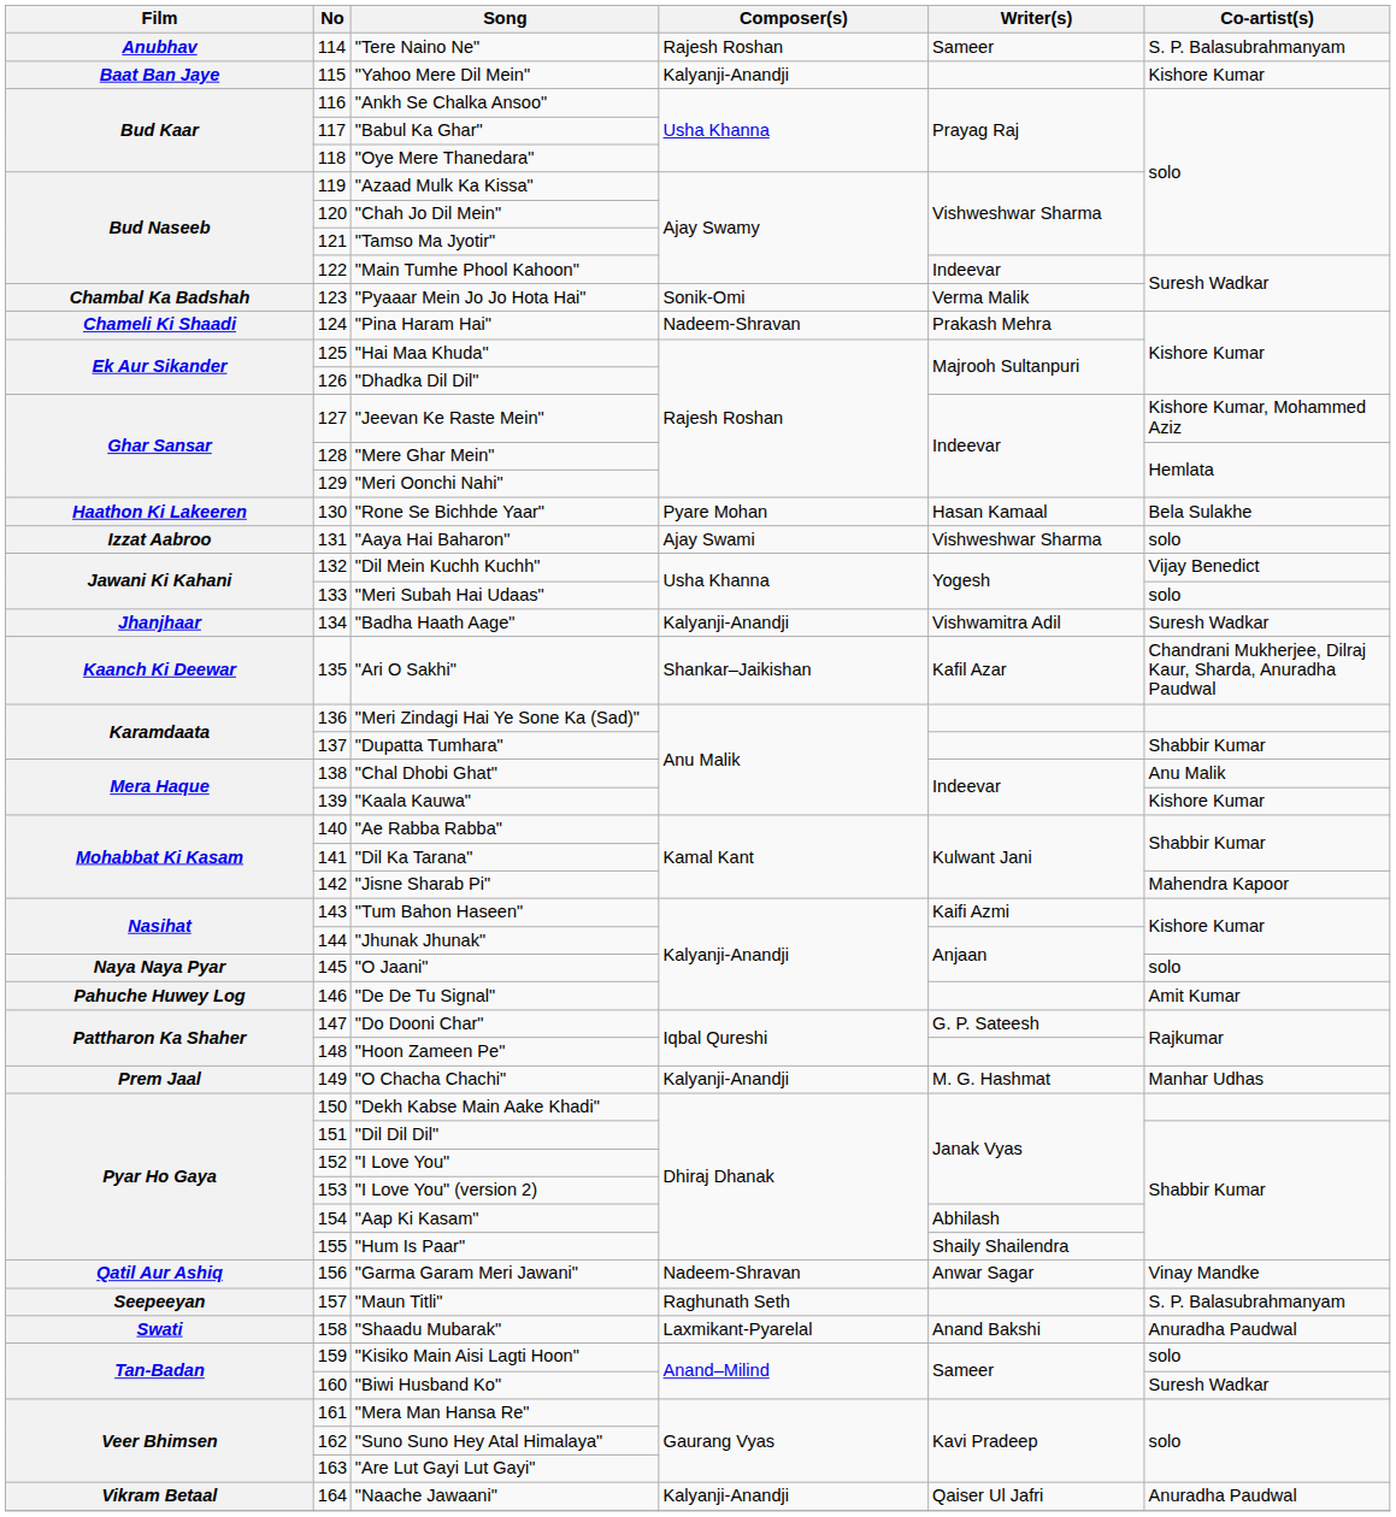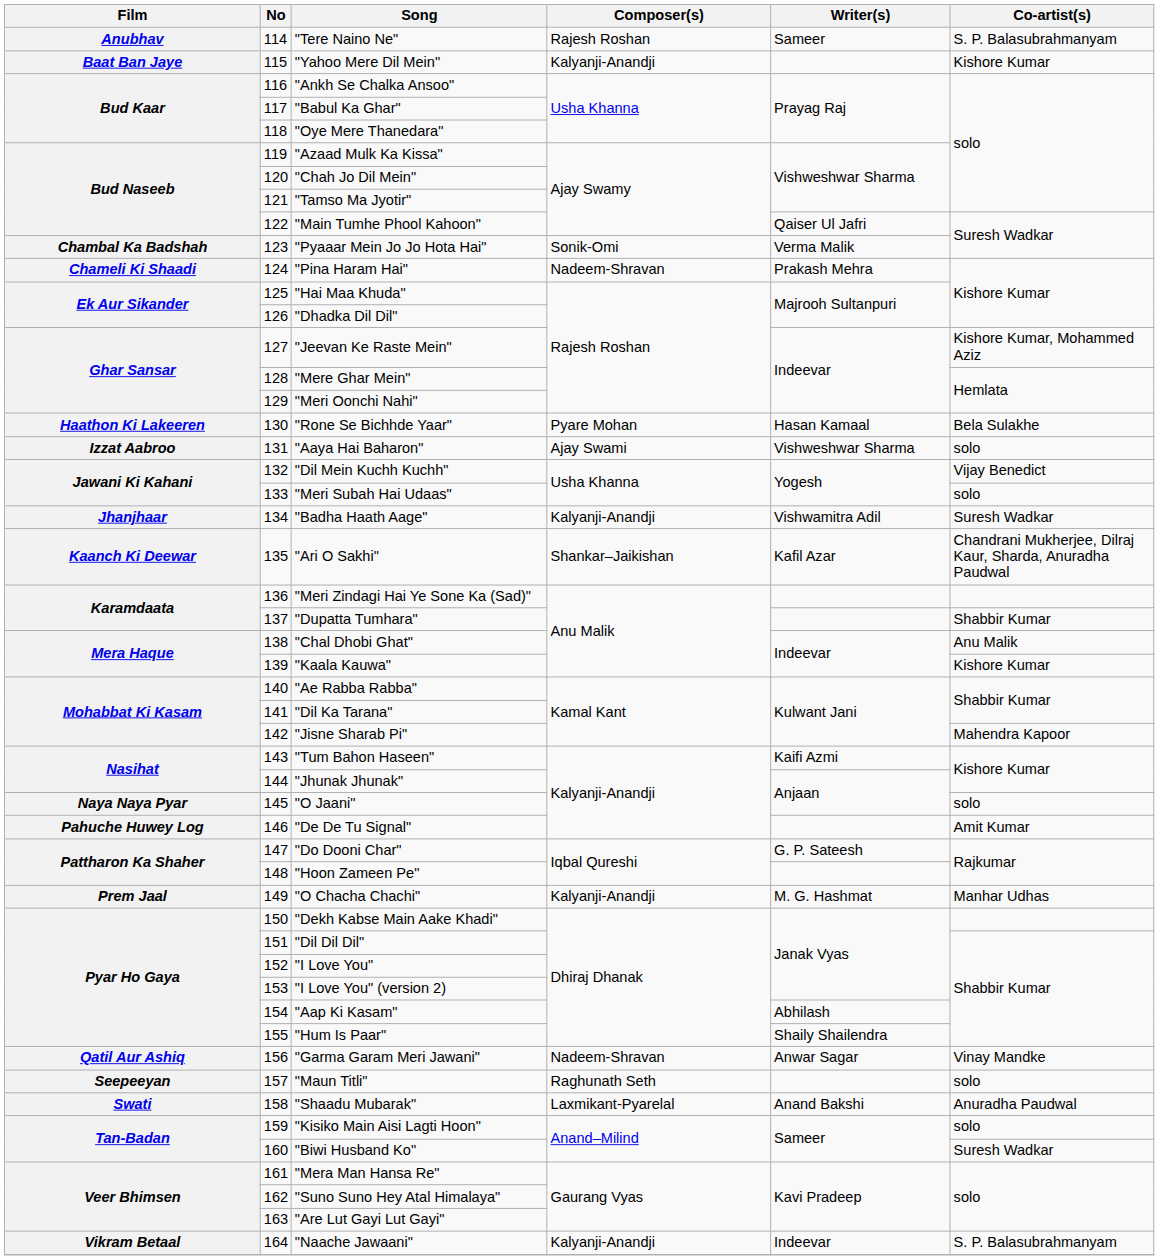"Main Tumhe Phool Kahoon" | Writer(s): Indeevar -> Qaiser Ul Jafri
"Maun Titli" | Co-artist(s): S. P. Balasubrahmanyam -> solo
"Naache Jawaani" | Writer(s): Qaiser Ul Jafri -> Indeevar
"Naache Jawaani" | Co-artist(s): Anuradha Paudwal -> S. P. Balasubrahmanyam
